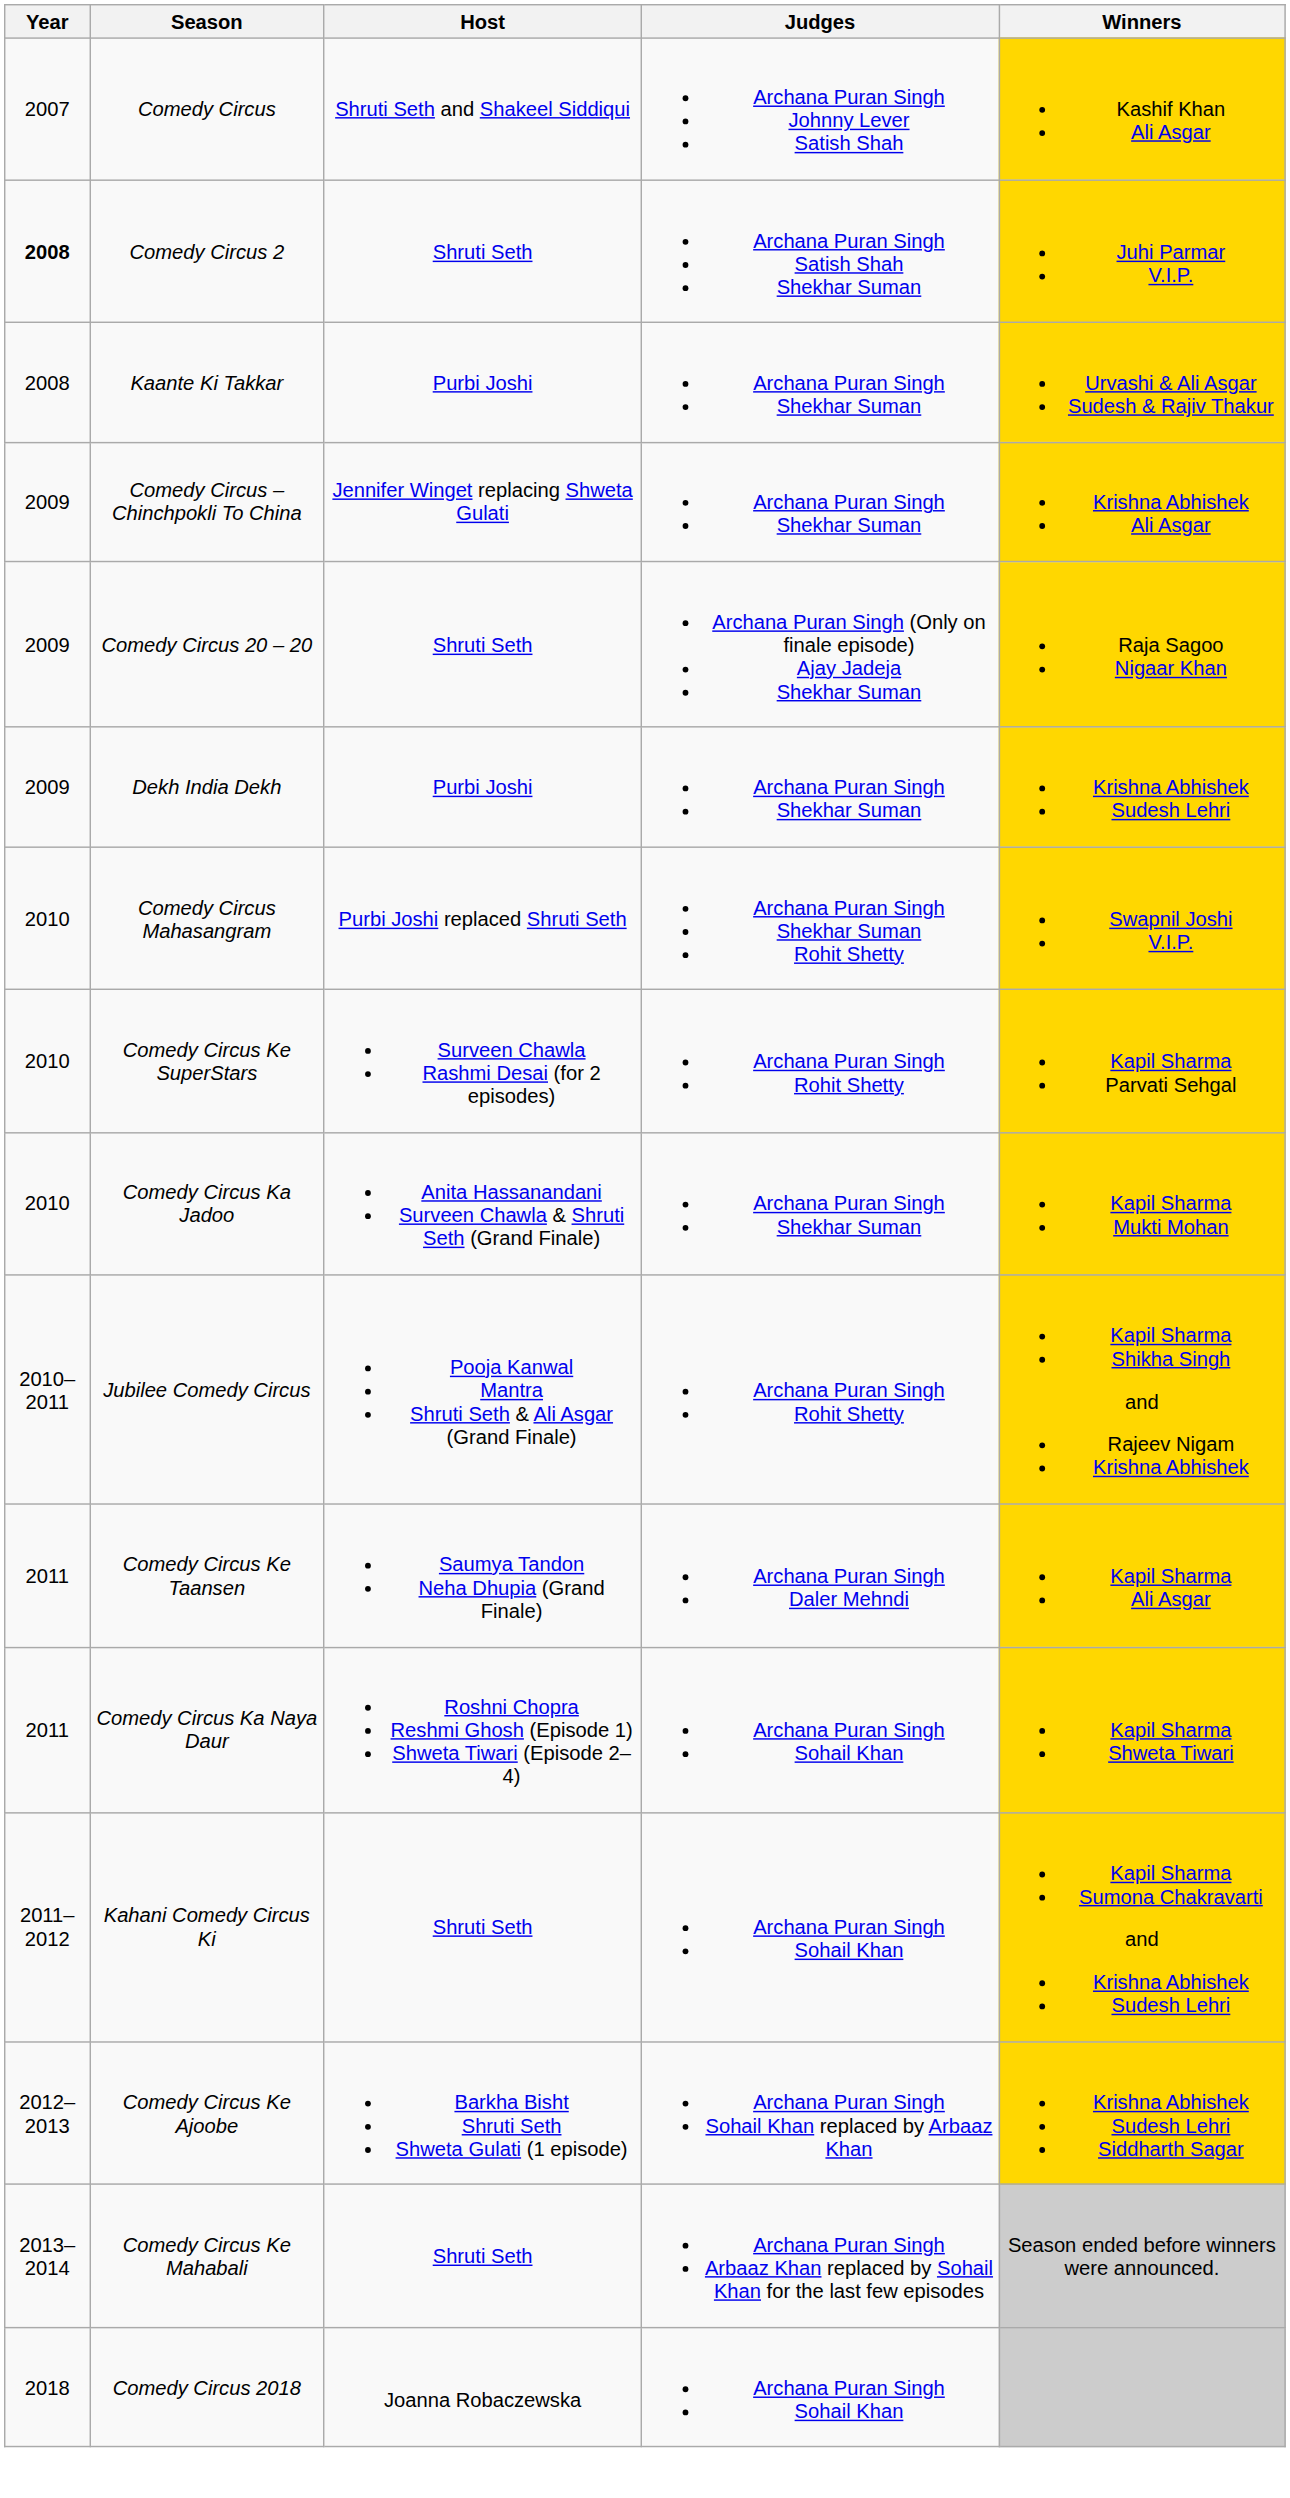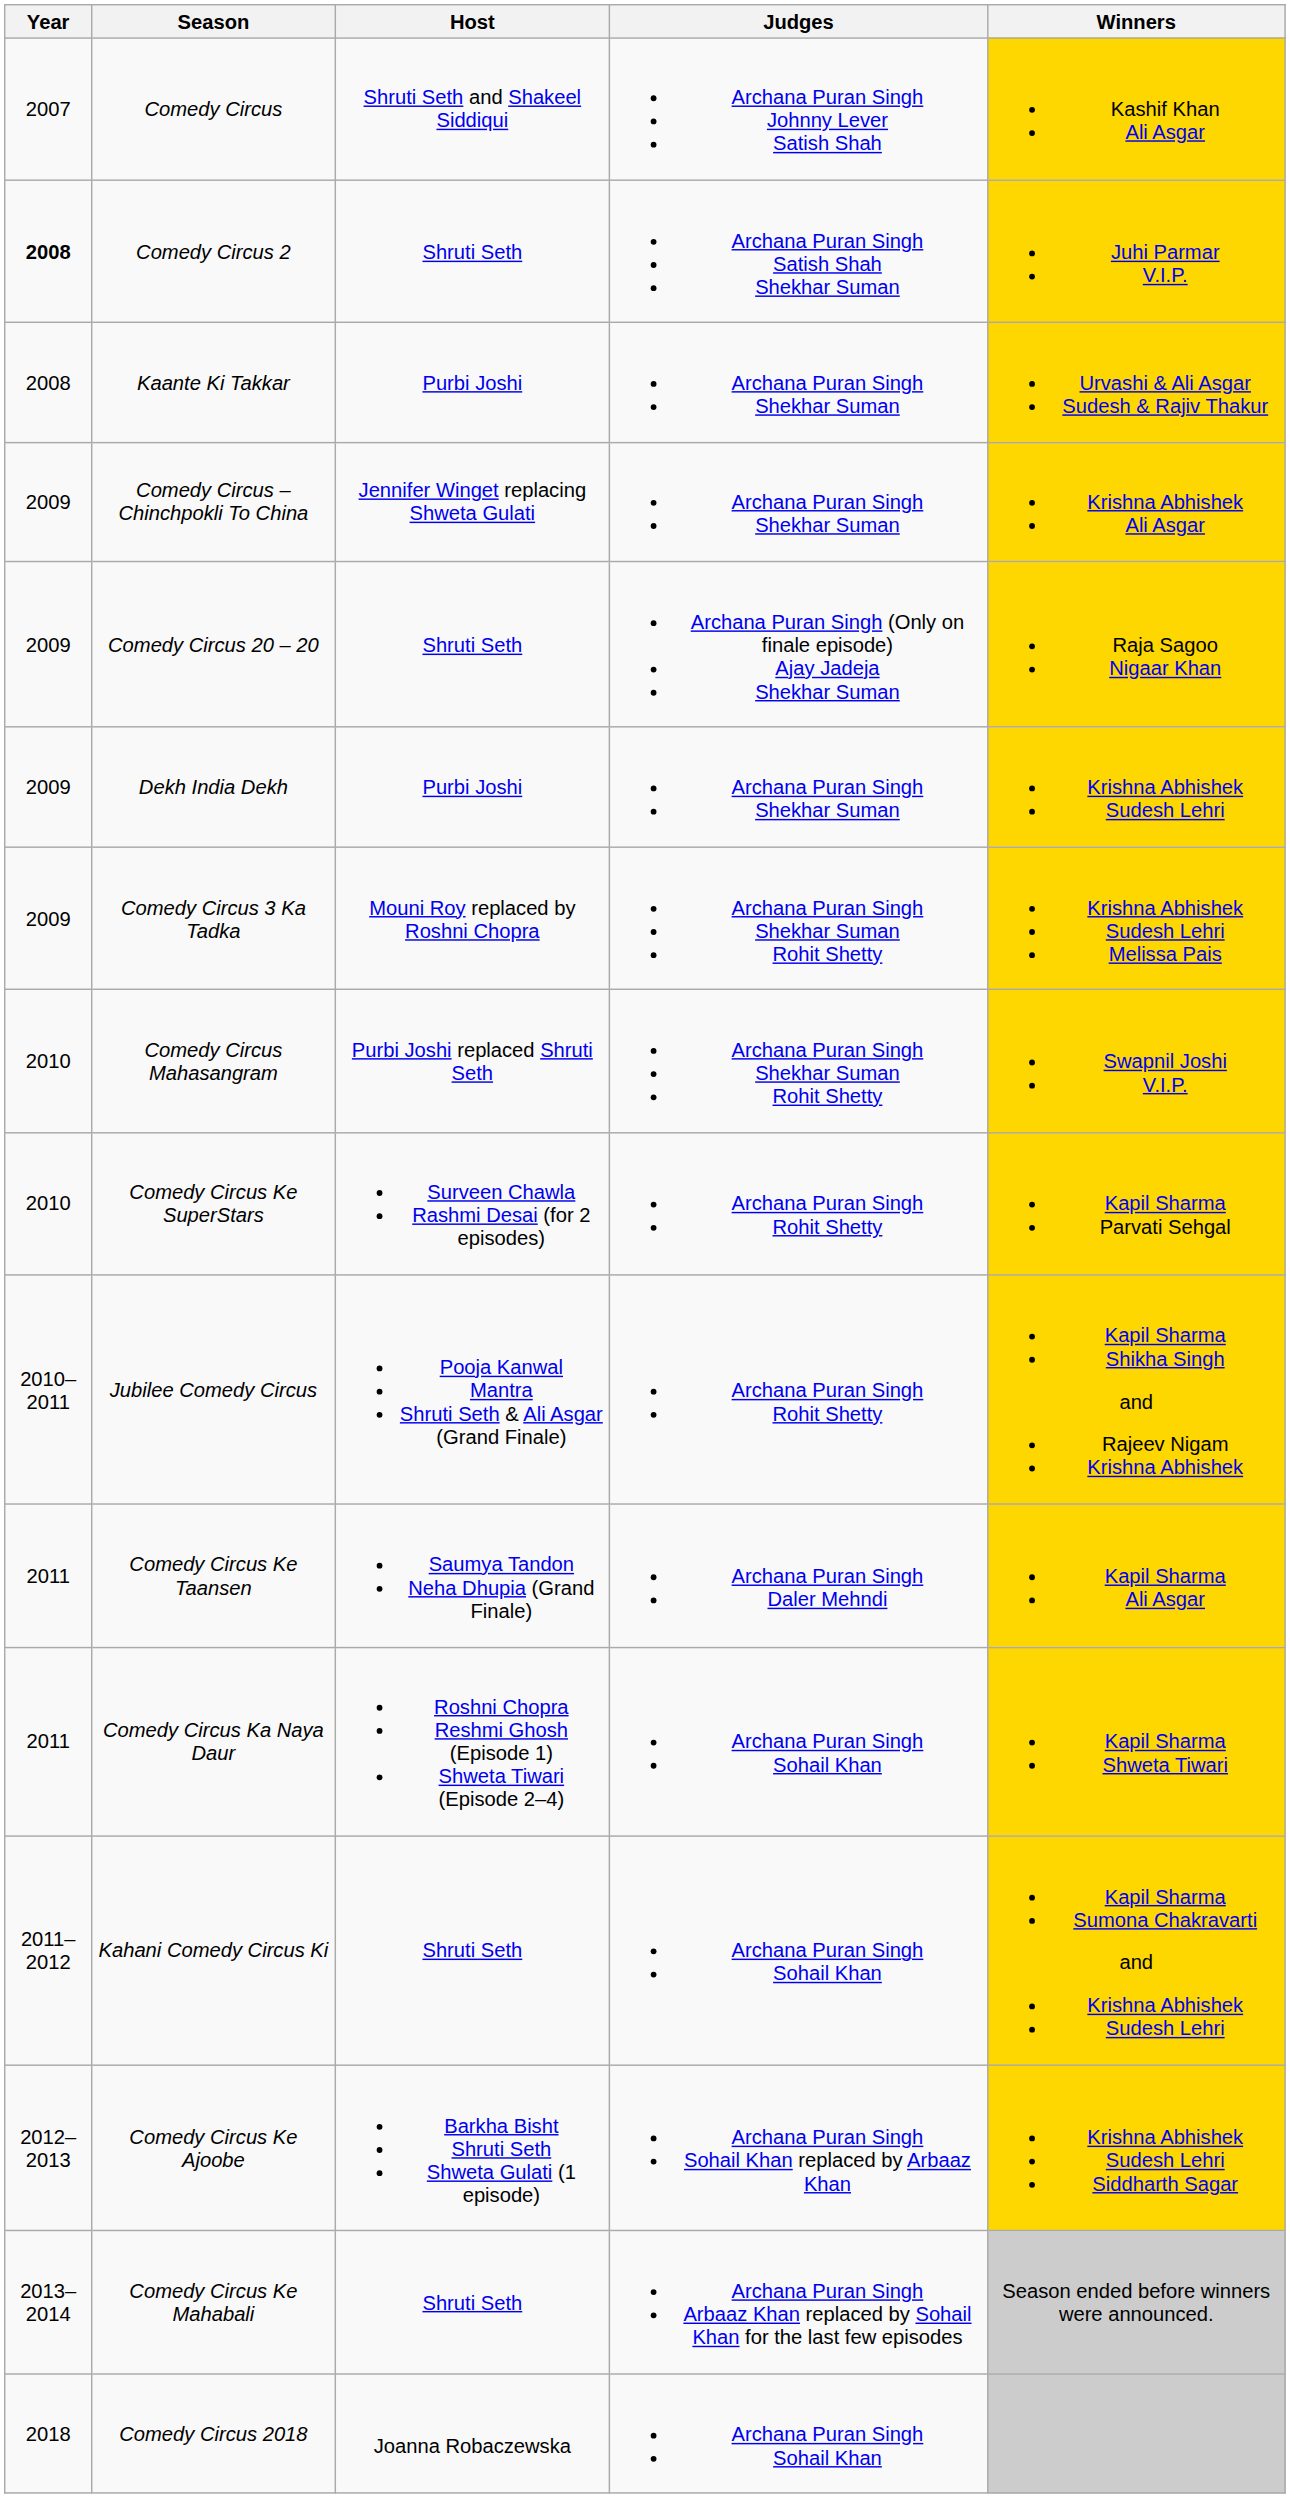+ row: 2009 | Comedy Circus 3 Ka Tadka | Mouni Roy replaced by Roshni Chopra | Archana Puran Singh Shekhar Suman Rohit Shetty | Krishna Abhishek Sudesh Lehri Melissa Pais
- row: 2010 | Comedy Circus Ka Jadoo | Anita Hassanandani Surveen Chawla & Shruti Seth (Grand Finale) | Archana Puran Singh Shekhar Suman | Kapil Sharma Mukti Mohan
